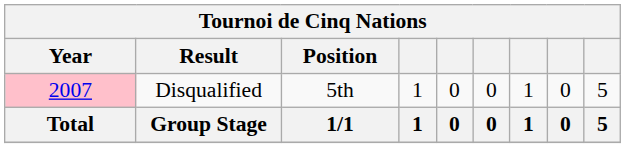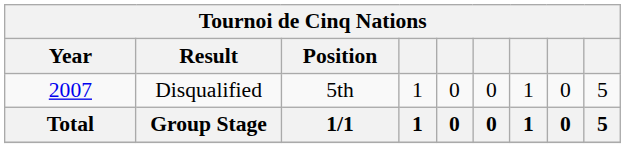Disqualified | Year: pink background -> no background
